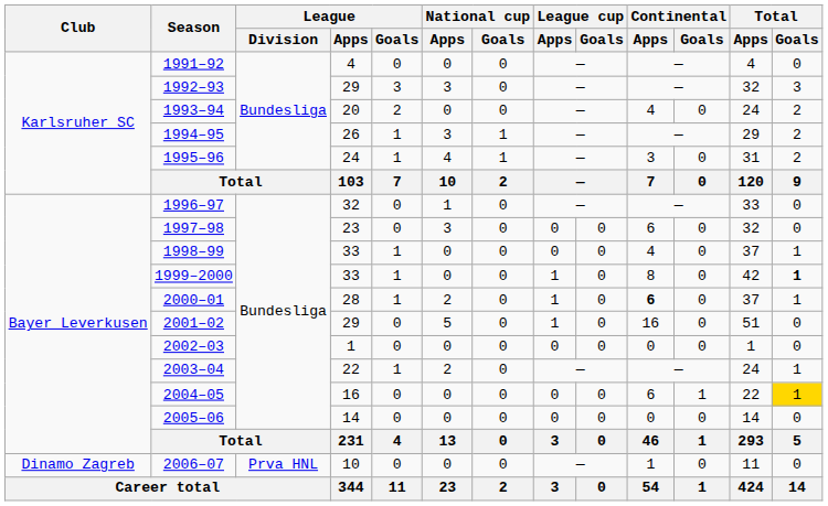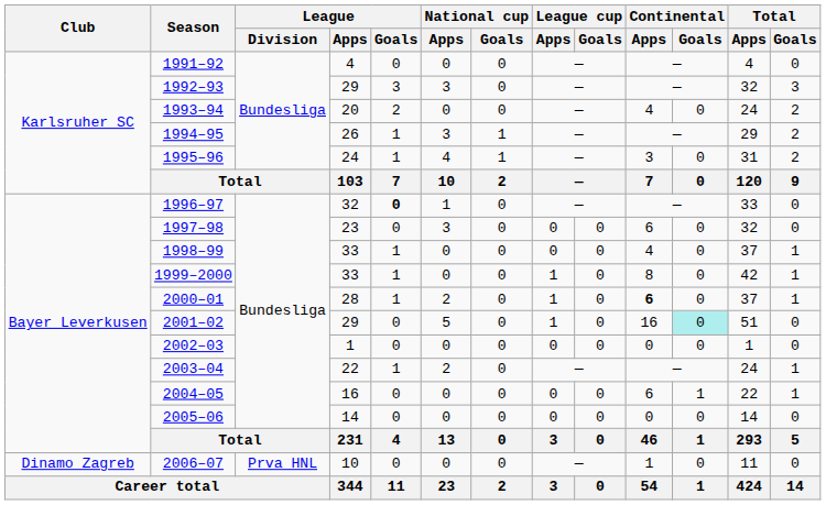1996–97 | League / Goals: normal -> bold
1999–2000 | Total / Goals: bold -> normal
2001–02 | Continental / Goals: no background -> paleturquoise background
2004–05 | Total / Goals: gold background -> no background
